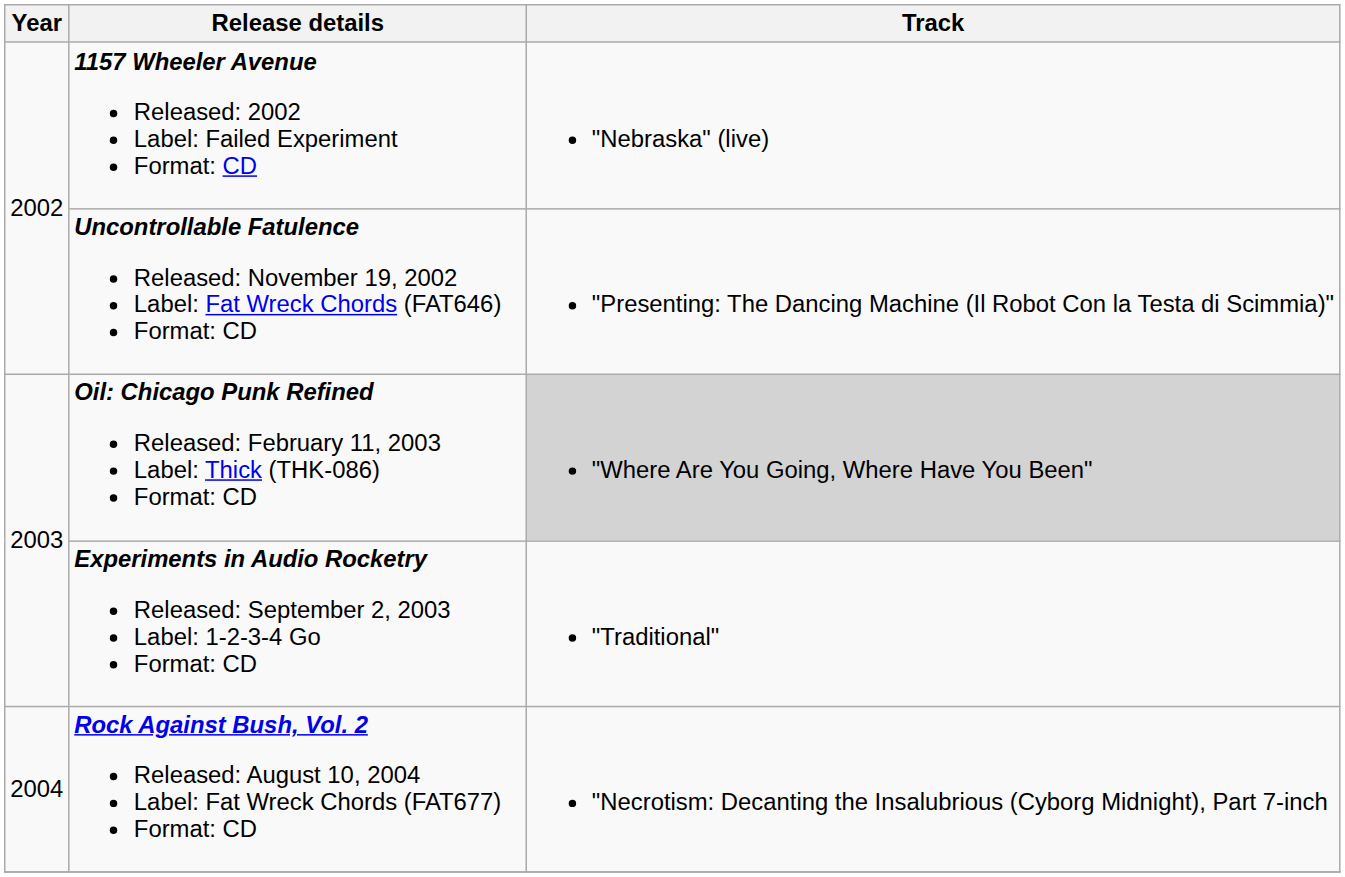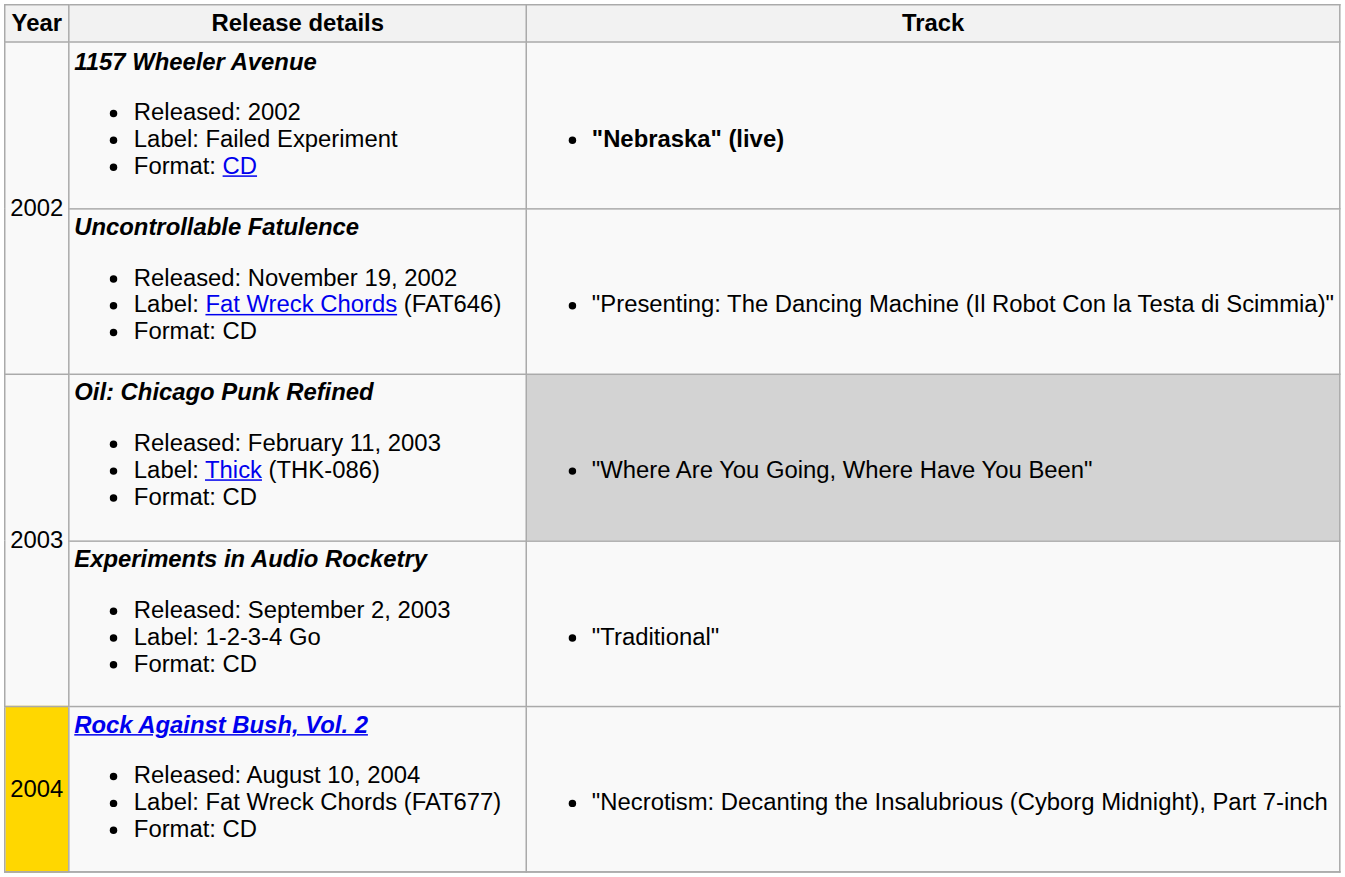row 2 | Track: normal -> bold
row 6 | Year: no background -> gold background
